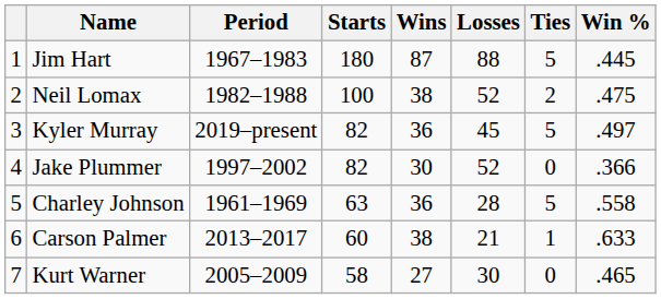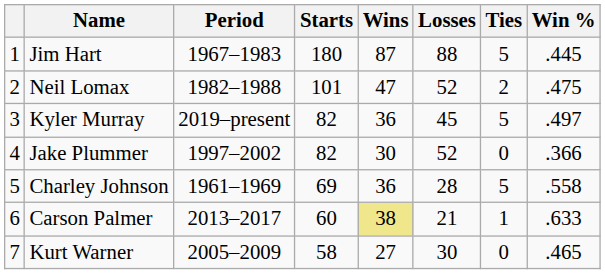Neil Lomax | Starts: 100 -> 101
Neil Lomax | Wins: 38 -> 47
Charley Johnson | Starts: 63 -> 69
Carson Palmer | Wins: no background -> khaki background
